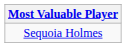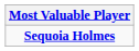row 2 | column 1: normal -> bold
